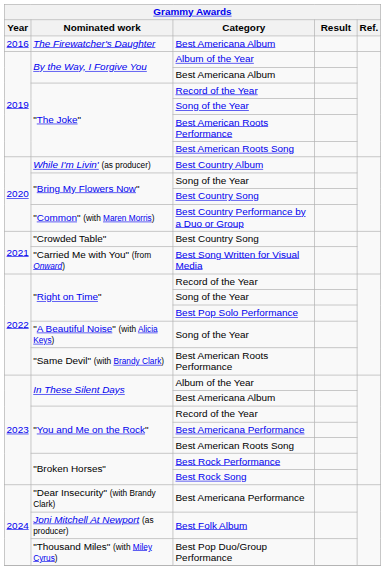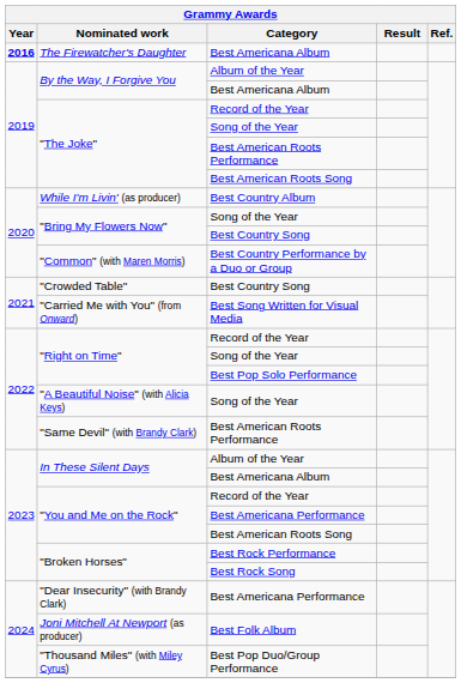The Firewatcher's Daughter | Year: normal -> bold
